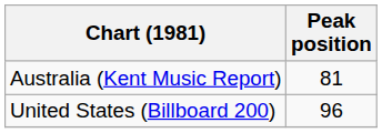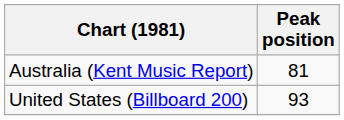United States (Billboard 200) | Peak position: 96 -> 93
